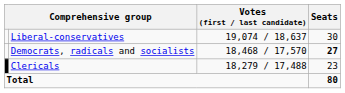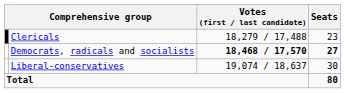rows swapped: Liberal-conservatives <-> Clericals
Democrats, radicals and socialists | Votes (first / last candidate): normal -> bold
